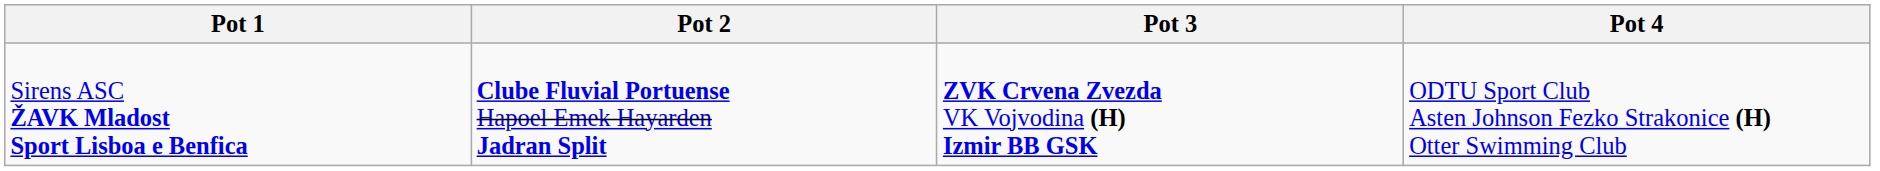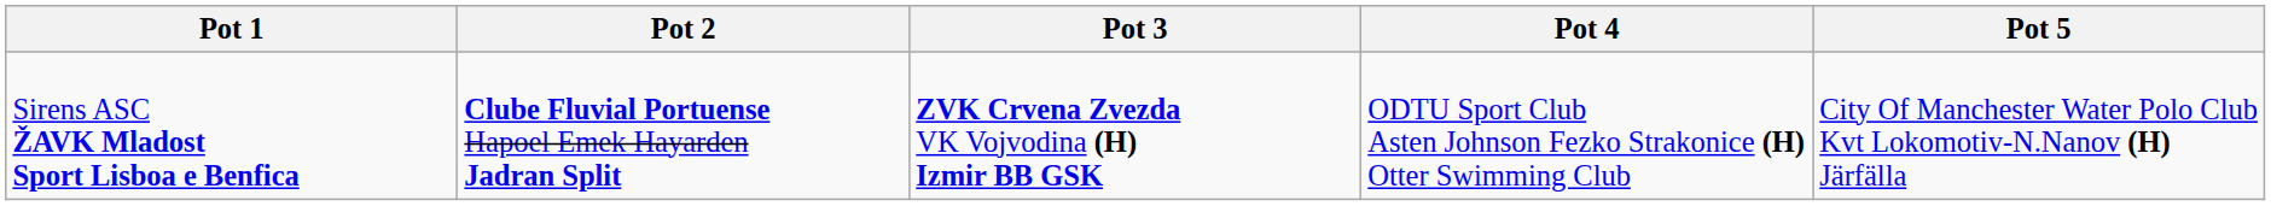+ column: Pot 5 | City Of Manchester Water Polo Club Kvt Lokomotiv-N.Nanov (H) Järfälla
